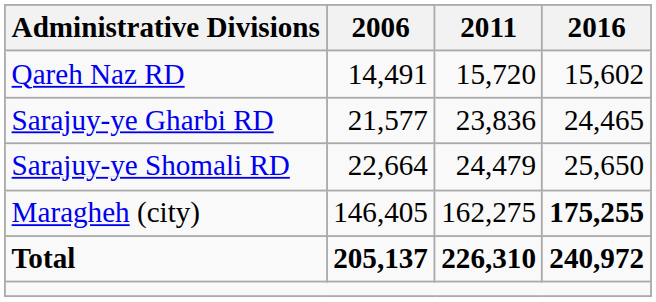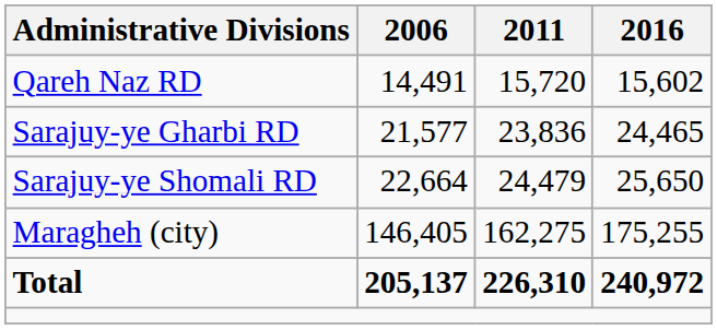Maragheh (city) | 2016: bold -> normal
